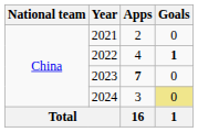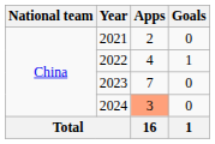2022 | Goals: bold -> normal
2023 | Apps: bold -> normal
2024 | Apps: no background -> lightsalmon background
2024 | Goals: khaki background -> no background
